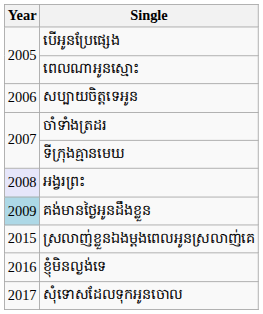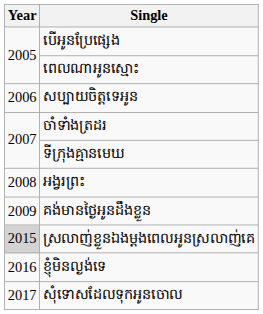អង្វរព្រះ | Year: lavender background -> no background
គង់មានថ្ងៃអូនដឹងខ្លួន | Year: lightblue background -> no background
ស្រលាញ់ខ្លួនឯងម្តងពេលអូនស្រលាញ់គេ | Year: no background -> lightgrey background
